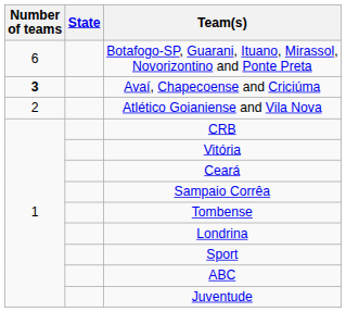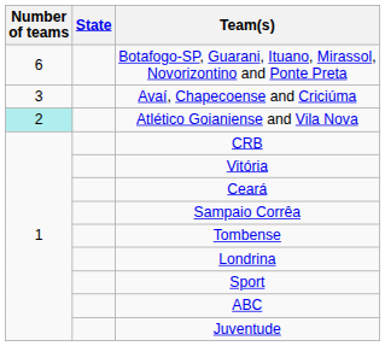Avaí, Chapecoense and Criciúma | Number of teams: bold -> normal
Atlético Goianiense and Vila Nova | Number of teams: no background -> paleturquoise background
